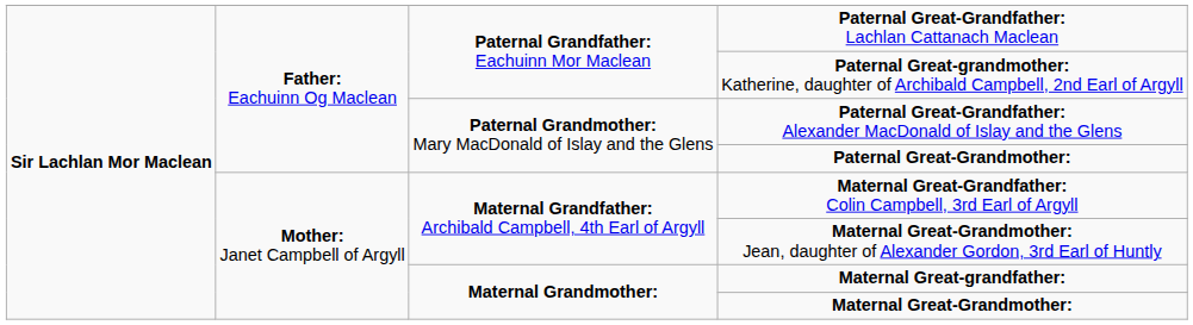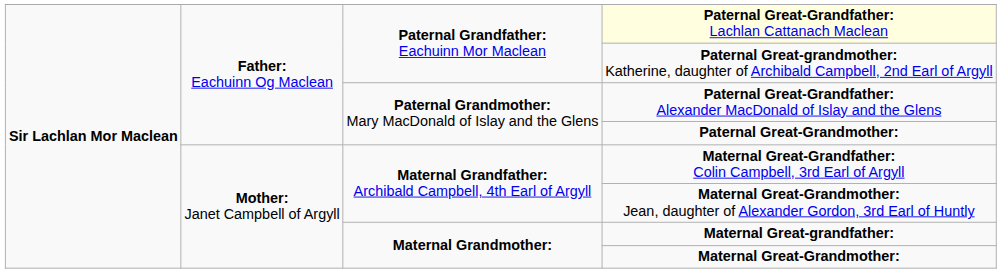Paternal Great-Grandfather: Lachlan Cattanach Maclean | column 4: no background -> lightyellow background
